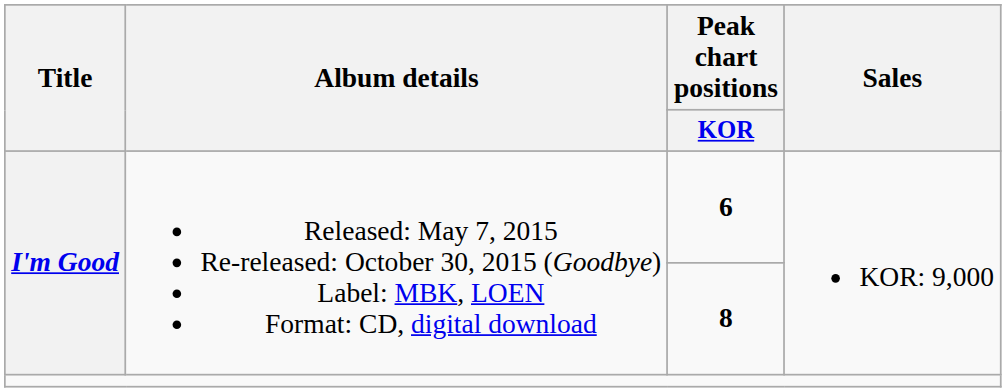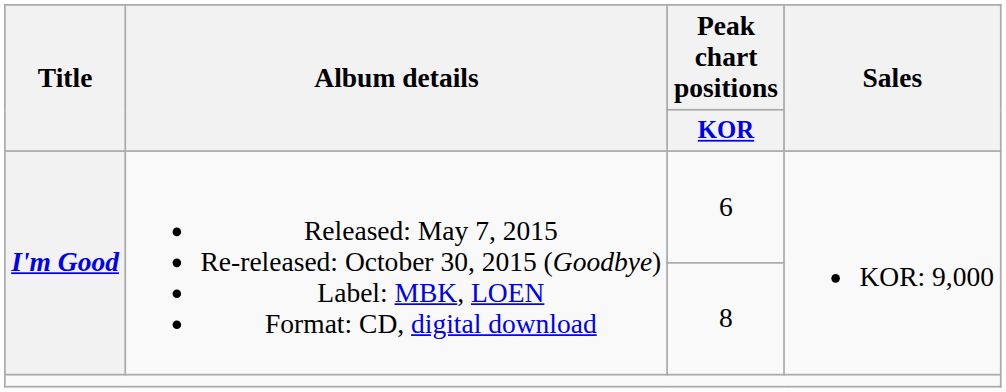6 | Peak chart positions / KOR: bold -> normal
8 | Peak chart positions / KOR: bold -> normal
